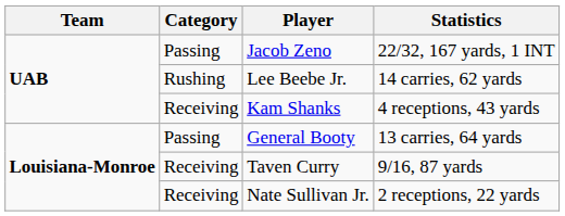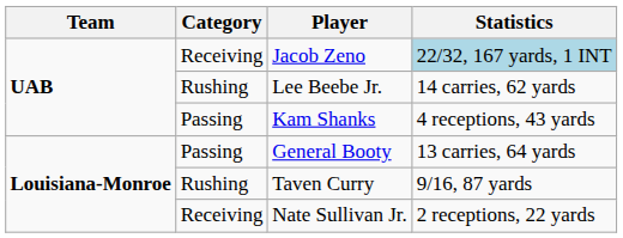Jacob Zeno | Category: Passing -> Receiving
Jacob Zeno | Statistics: no background -> lightblue background
Kam Shanks | Category: Receiving -> Passing
Taven Curry | Category: Receiving -> Rushing
